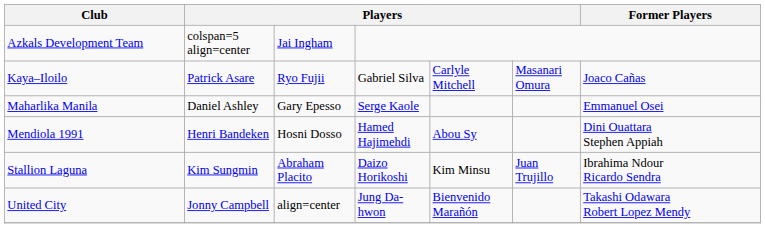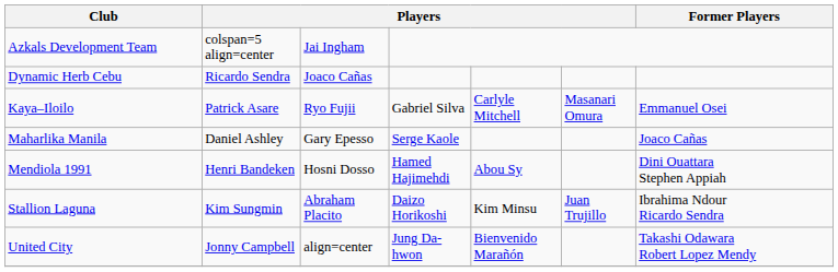+ row: Dynamic Herb Cebu | Ricardo Sendra | Joaco Cañas
Kaya–Iloilo | Former Players: Joaco Cañas -> Emmanuel Osei
Maharlika Manila | Former Players: Emmanuel Osei -> Joaco Cañas
